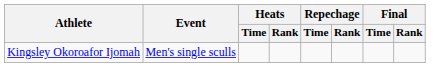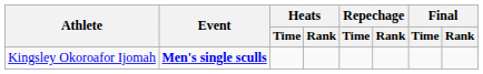Kingsley Okoroafor Ijomah | Event: normal -> bold
